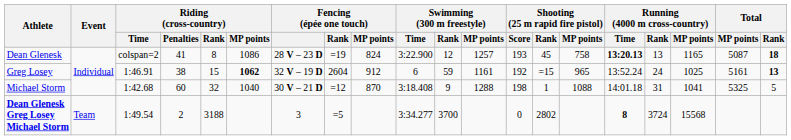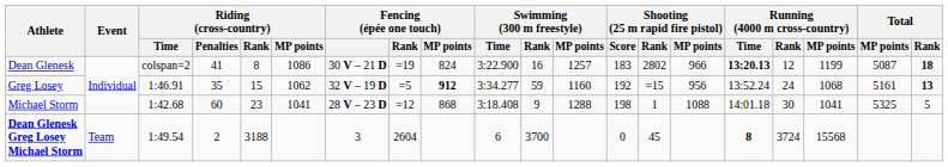Dean Glenesk | Fencing (épée one touch): 28 V – 23 D -> 30 V – 21 D
Dean Glenesk | Swimming (300 m freestyle) / Rank: 12 -> 16
Dean Glenesk | Shooting (25 m rapid fire pistol) / Score: 193 -> 183
Dean Glenesk | Shooting (25 m rapid fire pistol) / Rank: 45 -> 2802
Dean Glenesk | Shooting (25 m rapid fire pistol) / MP points: 758 -> 966
Dean Glenesk | Running (4000 m cross-country) / Rank: 13 -> 12
Dean Glenesk | Running (4000 m cross-country) / MP points: 1165 -> 1199
Greg Losey | Riding (cross-country) / Penalties: 38 -> 35
Greg Losey | Riding (cross-country) / MP points: bold -> normal
Greg Losey | Fencing (épée one touch) / Rank: 2604 -> =5
Greg Losey | Fencing (épée one touch) / MP points: normal -> bold
Greg Losey | Swimming (300 m freestyle) / Time: 6 -> 3:34.277
Greg Losey | Swimming (300 m freestyle) / MP points: 1161 -> 1160
Greg Losey | Shooting (25 m rapid fire pistol) / MP points: 965 -> 956
Greg Losey | Running (4000 m cross-country) / MP points: 1025 -> 1068
Michael Storm | Riding (cross-country) / Rank: 32 -> 23
Michael Storm | Riding (cross-country) / MP points: 1040 -> 1041
Michael Storm | Fencing (épée one touch): 30 V – 21 D -> 28 V – 23 D
Michael Storm | Fencing (épée one touch) / MP points: 870 -> 868
Michael Storm | Running (4000 m cross-country) / Rank: 31 -> 30
Dean Glenesk Greg Losey Michael Storm | Fencing (épée one touch) / Rank: =5 -> 2604
Dean Glenesk Greg Losey Michael Storm | Swimming (300 m freestyle) / Time: 3:34.277 -> 6
Dean Glenesk Greg Losey Michael Storm | Shooting (25 m rapid fire pistol) / Rank: 2802 -> 45
